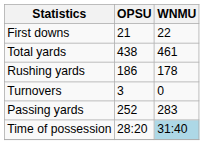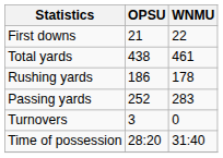rows swapped: Passing yards <-> Turnovers
Time of possession | WNMU: lightblue background -> no background
